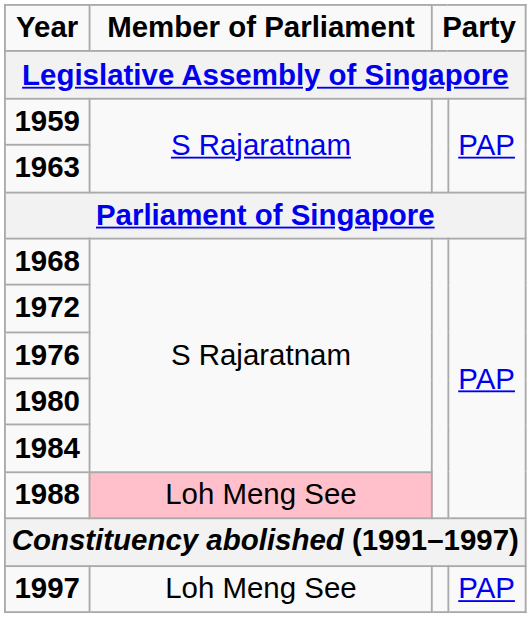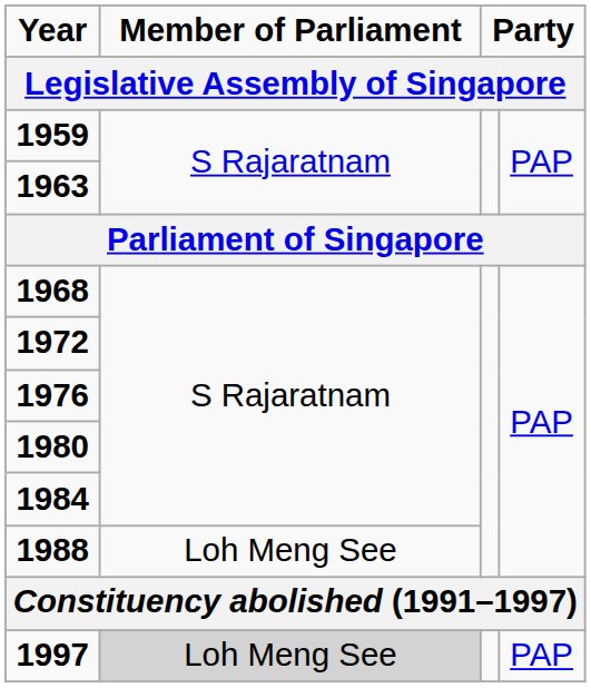1988 | Member of Parliament: pink background -> no background
1997 | Member of Parliament: no background -> lightgrey background
